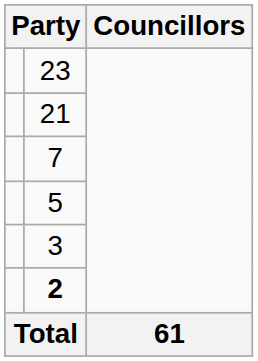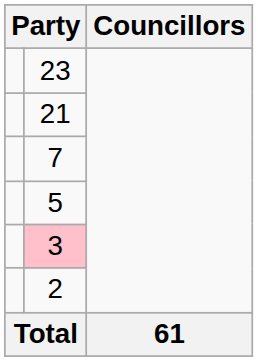3 | column 2: no background -> pink background
2 | column 2: bold -> normal
